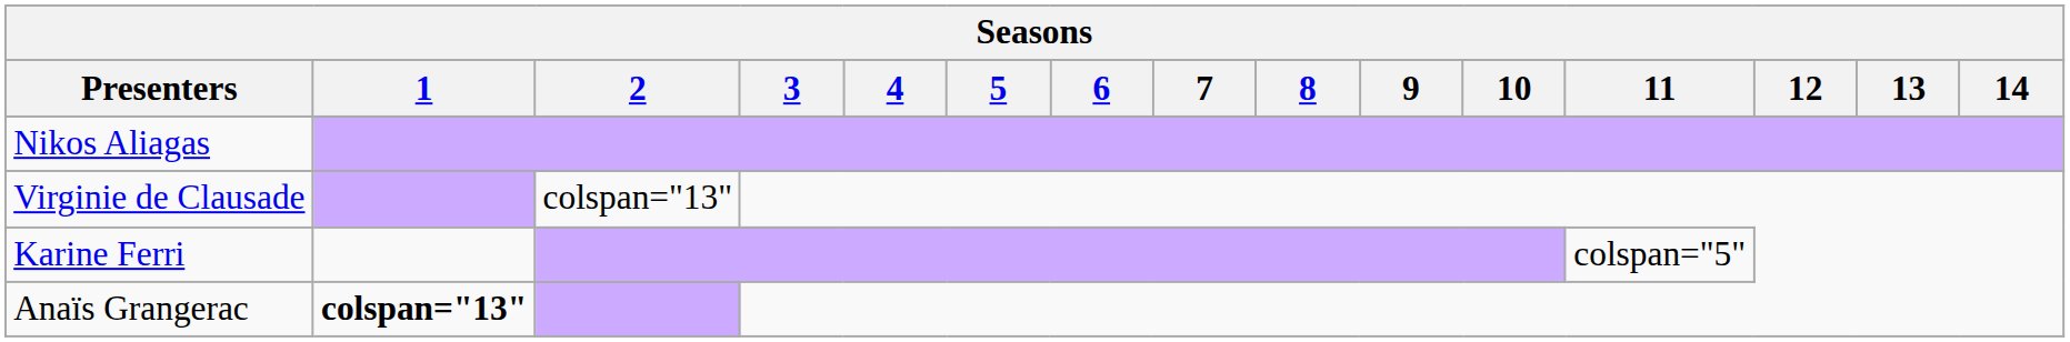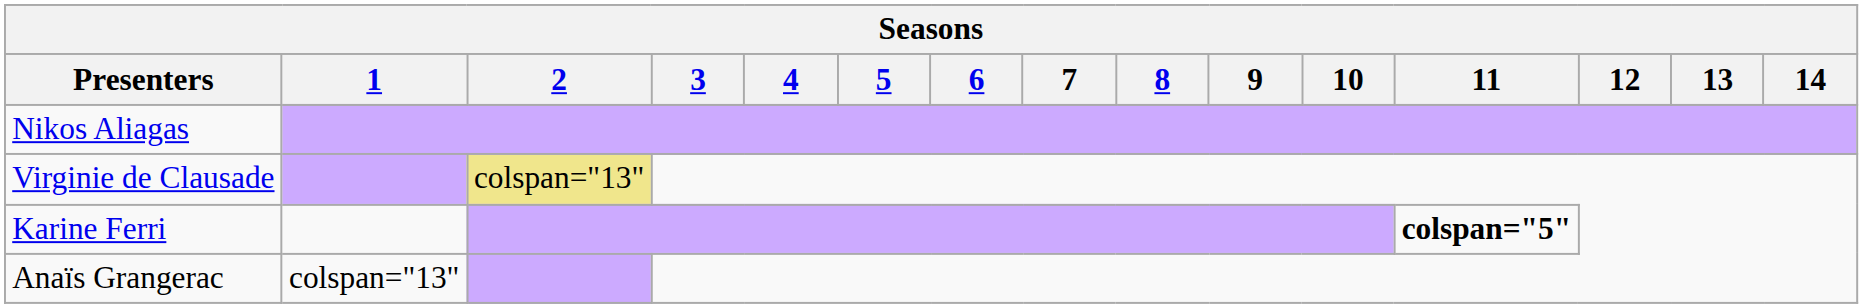Virginie de Clausade | 2: no background -> khaki background
Karine Ferri | 11: normal -> bold
Anaïs Grangerac | 1: bold -> normal
